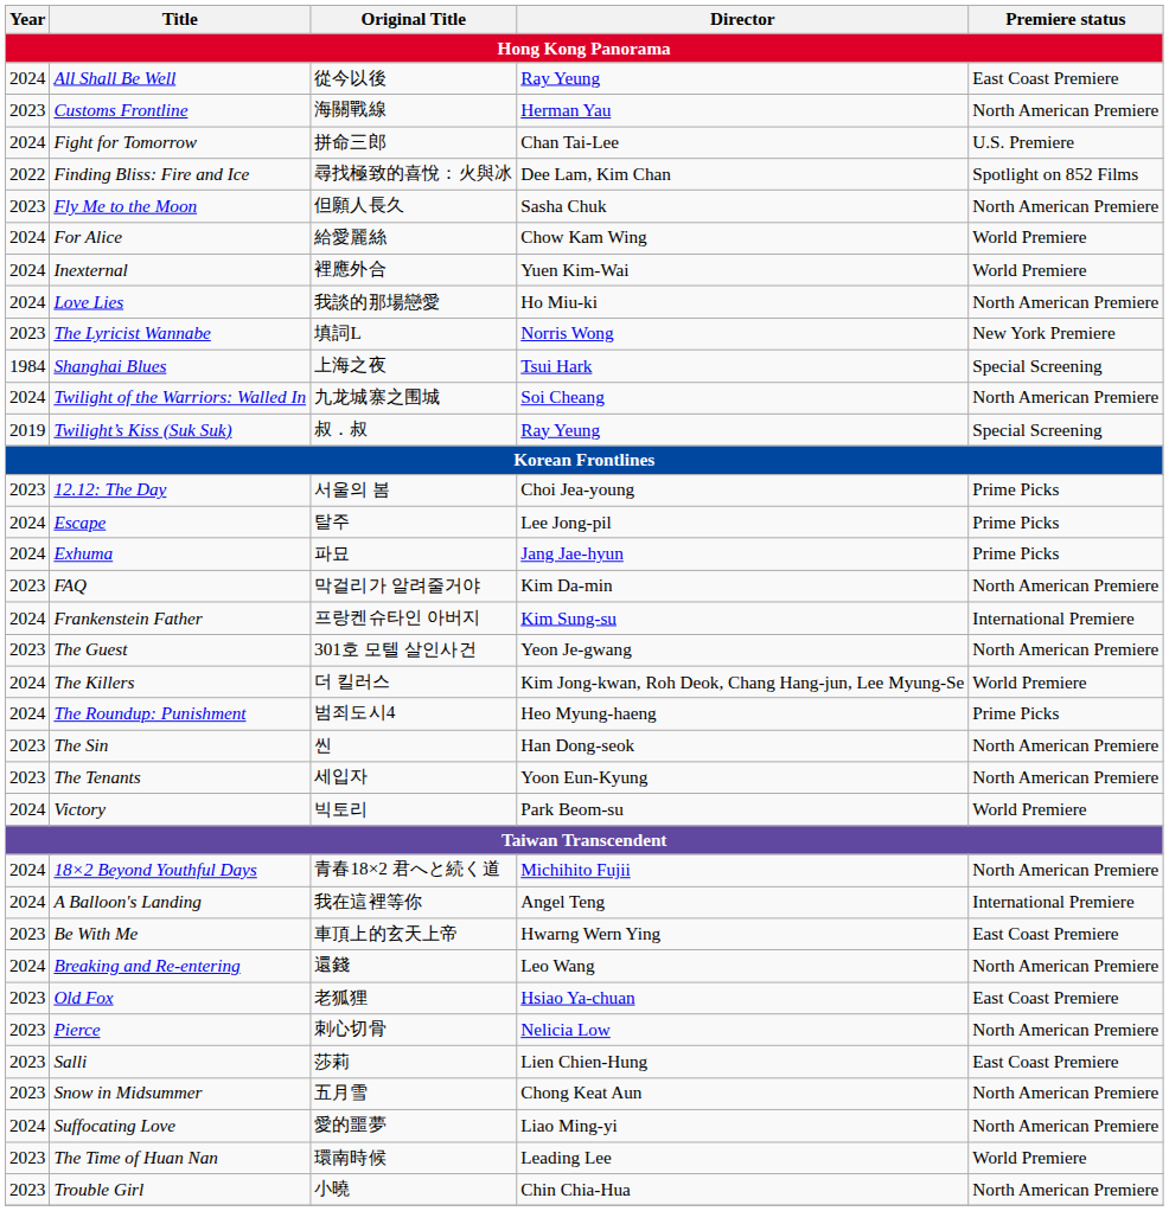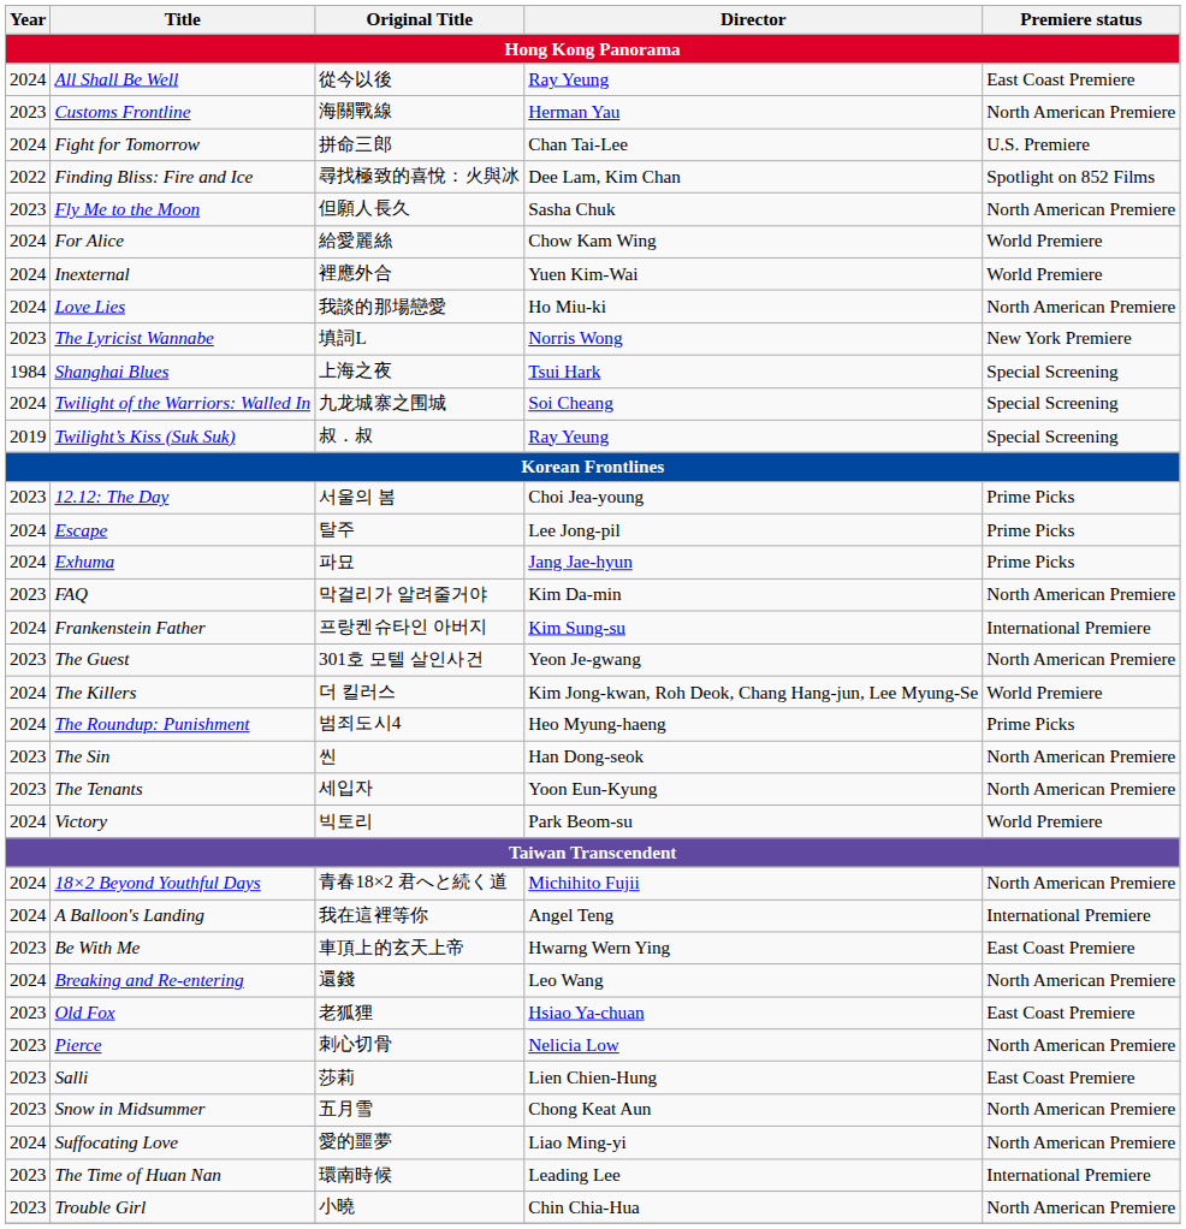Twilight of the Warriors: Walled In | Premiere status: North American Premiere -> Special Screening
The Time of Huan Nan | Premiere status: World Premiere -> International Premiere
